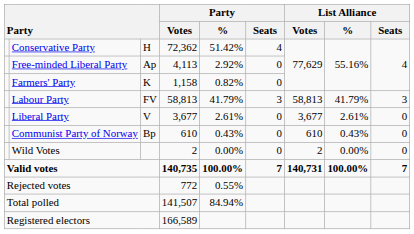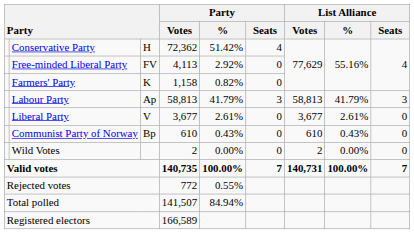Free-minded Liberal Party | column 3: Ap -> FV
Labour Party | column 3: FV -> Ap
